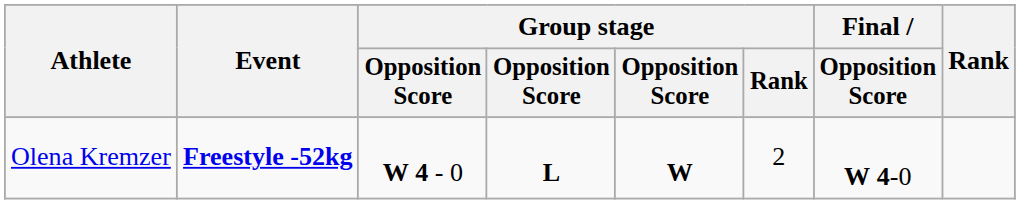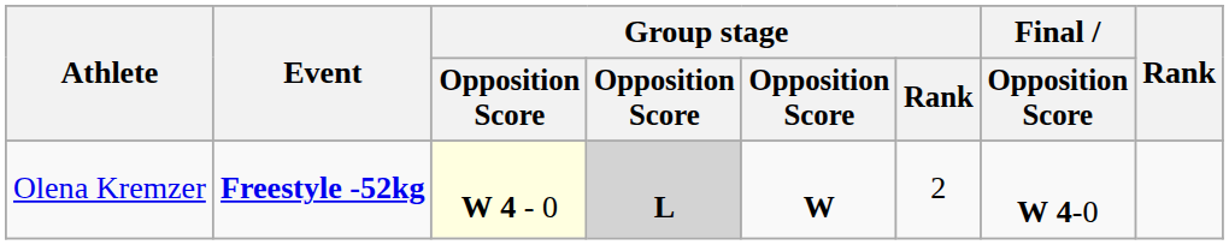Olena Kremzer | column 3: no background -> lightyellow background
Olena Kremzer | column 4: no background -> lightgrey background
